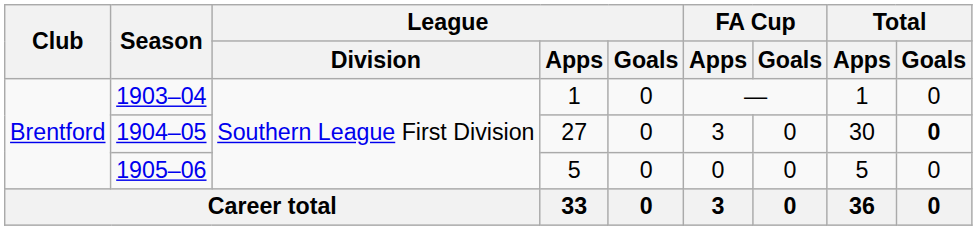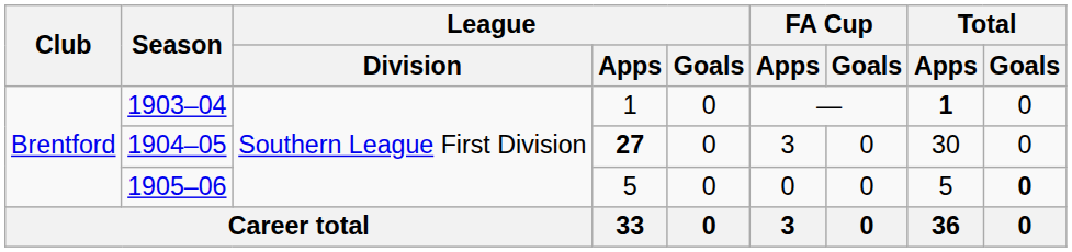1903–04 | Total / Apps: normal -> bold
1904–05 | League / Apps: normal -> bold
1904–05 | Total / Goals: bold -> normal
1905–06 | Total / Goals: normal -> bold
